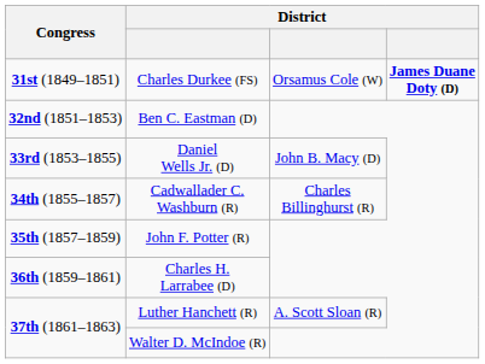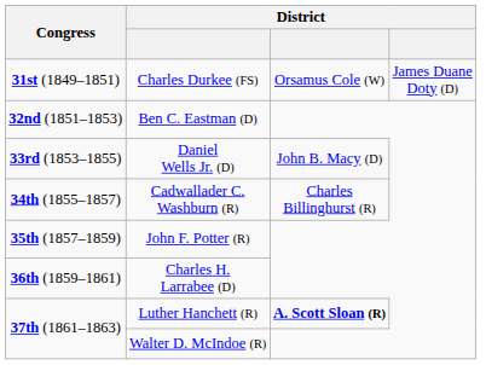Charles Durkee (FS) | column 4: bold -> normal
Luther Hanchett (R) | column 3: normal -> bold
